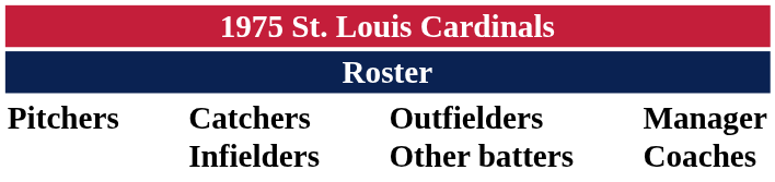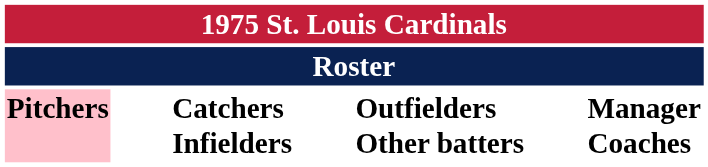Pitchers | column 1: no background -> pink background
